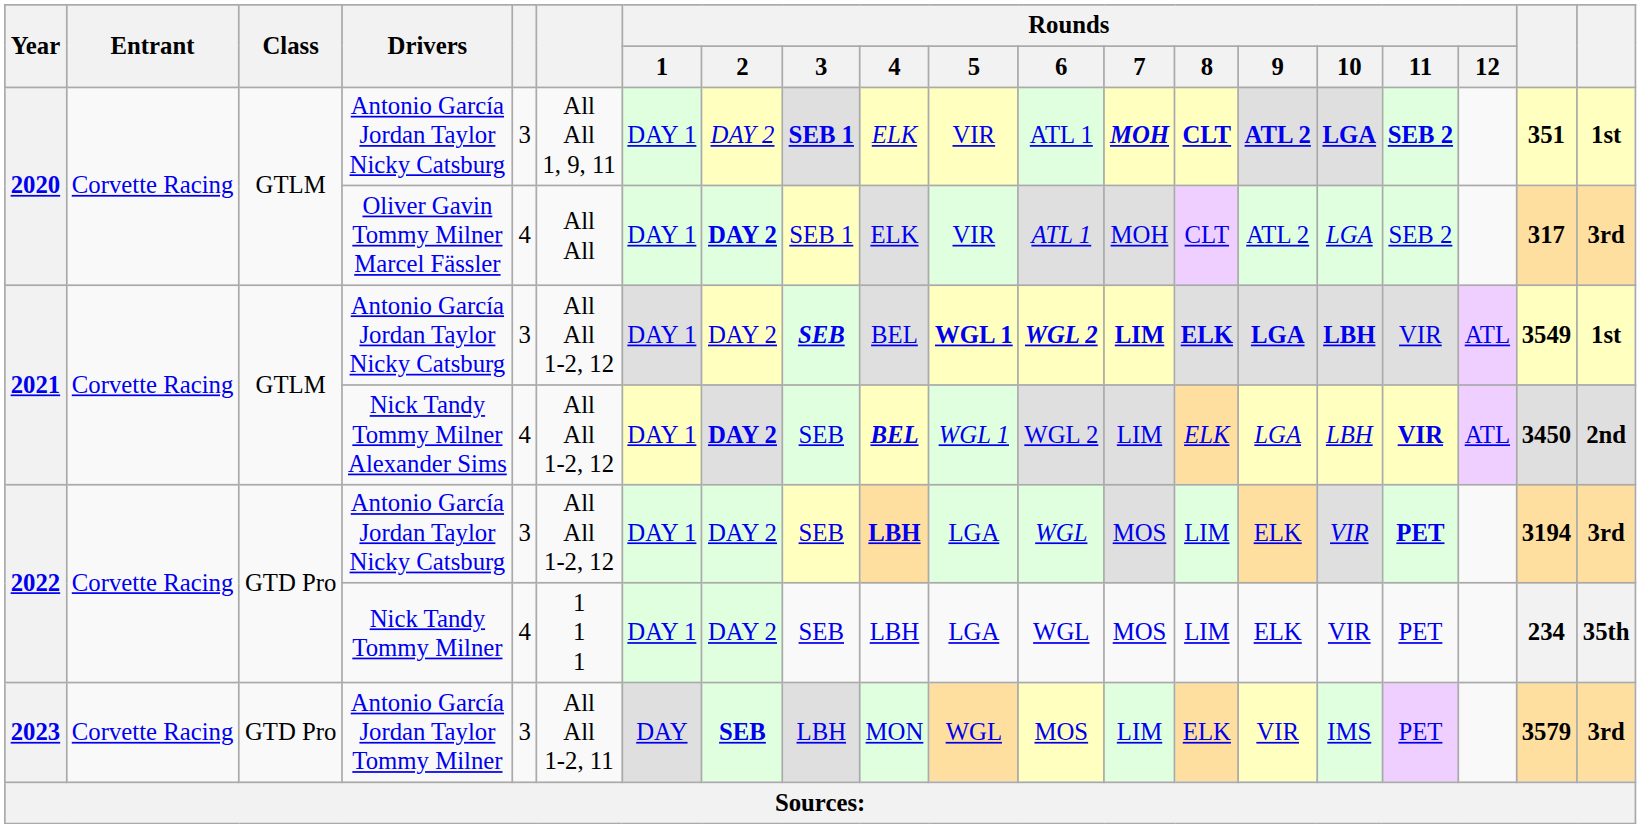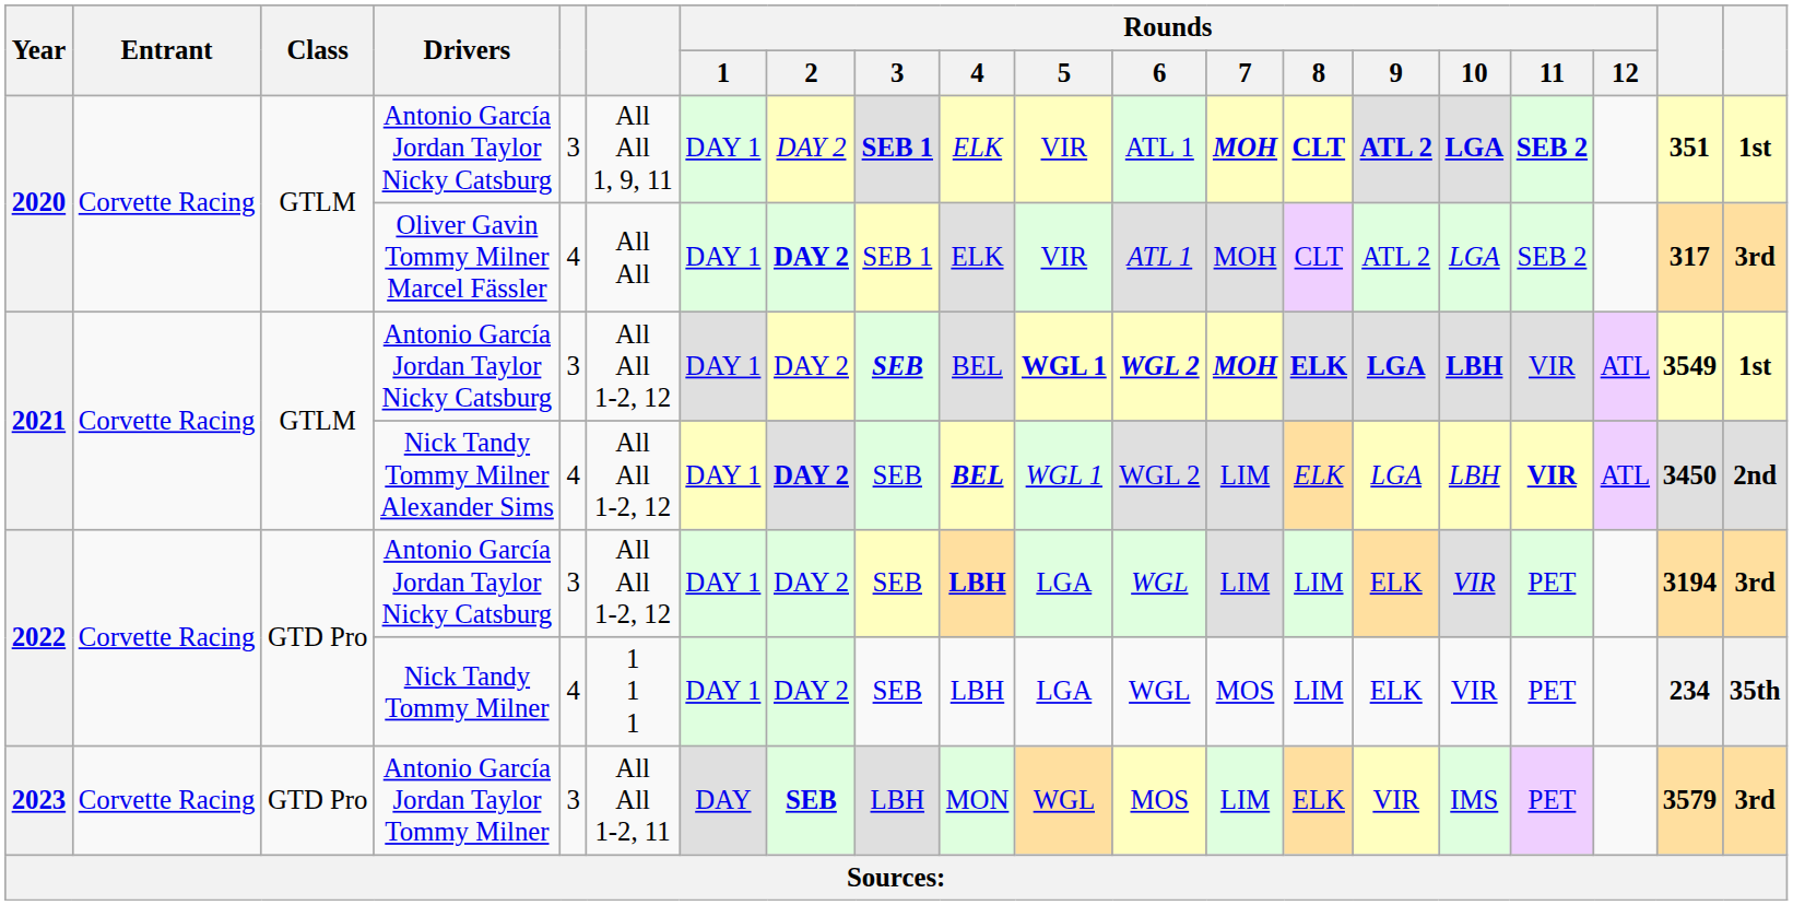2021 / Antonio García Jordan Taylor Nicky Catsburg | Rounds / 7: LIM -> MOH
2022 / Antonio García Jordan Taylor Nicky Catsburg | Rounds / 7: MOS -> LIM
2022 / Antonio García Jordan Taylor Nicky Catsburg | Rounds / 11: bold -> normal
